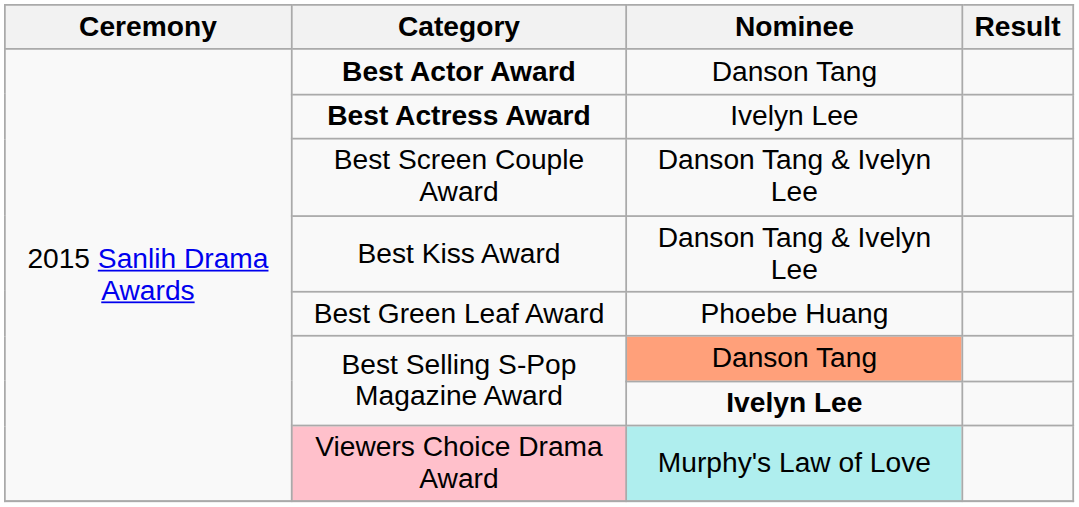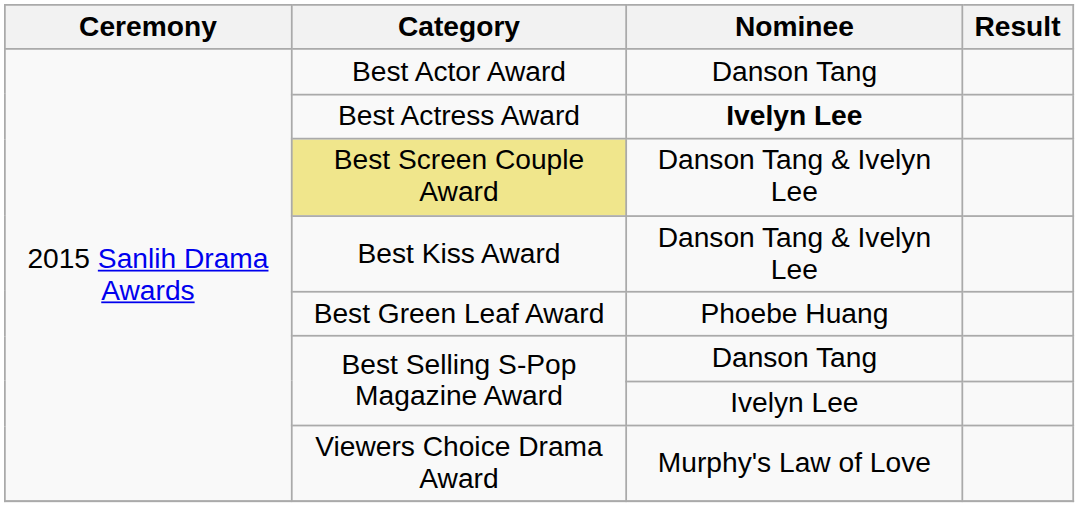Best Actor Award | Category: bold -> normal
Best Actress Award | Category: bold -> normal
Best Actress Award | Nominee: normal -> bold
Best Screen Couple Award | Category: no background -> khaki background
Best Selling S-Pop Magazine Award / Danson Tang | Nominee: lightsalmon background -> no background
Best Selling S-Pop Magazine Award / Ivelyn Lee | Nominee: bold -> normal
Viewers Choice Drama Award | Category: pink background -> no background
Viewers Choice Drama Award | Nominee: paleturquoise background -> no background
